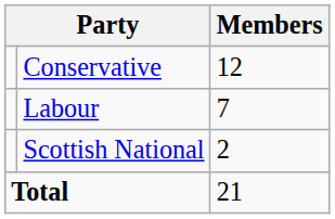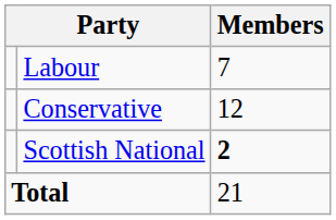rows swapped: Conservative <-> Labour
Scottish National | Members: normal -> bold
